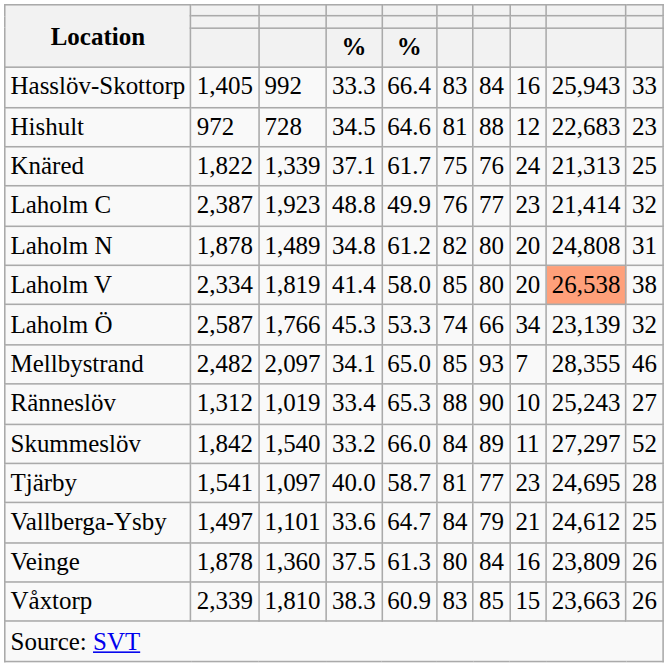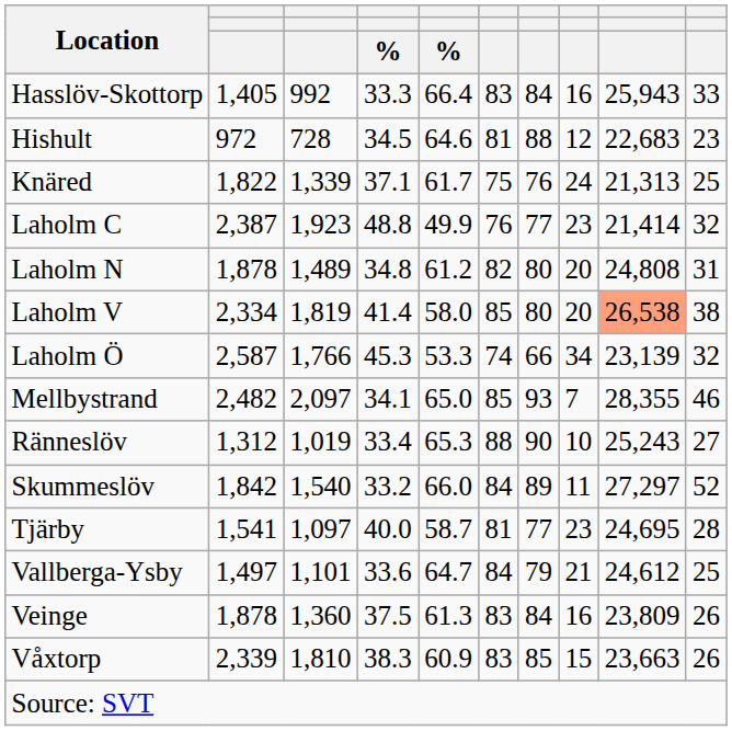Veinge | column 6: 80 -> 83
